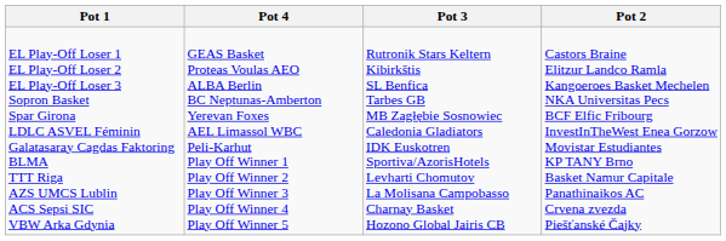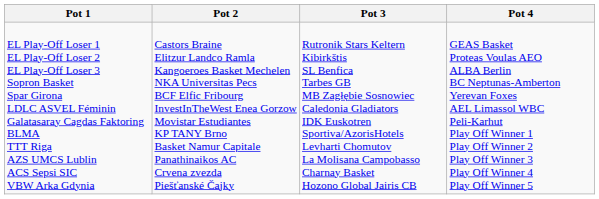columns swapped: Pot 2 <-> Pot 4
